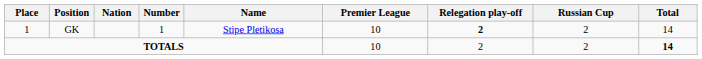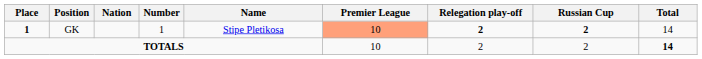row 2 | Place: normal -> bold
row 2 | Premier League: no background -> lightsalmon background
row 2 | Russian Cup: normal -> bold
